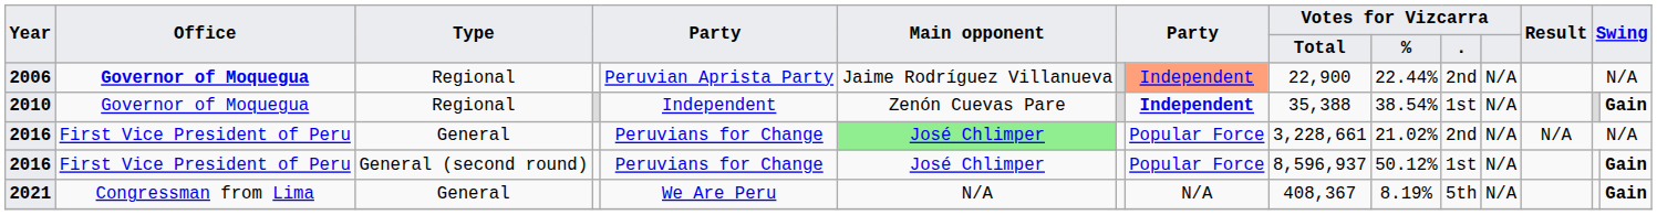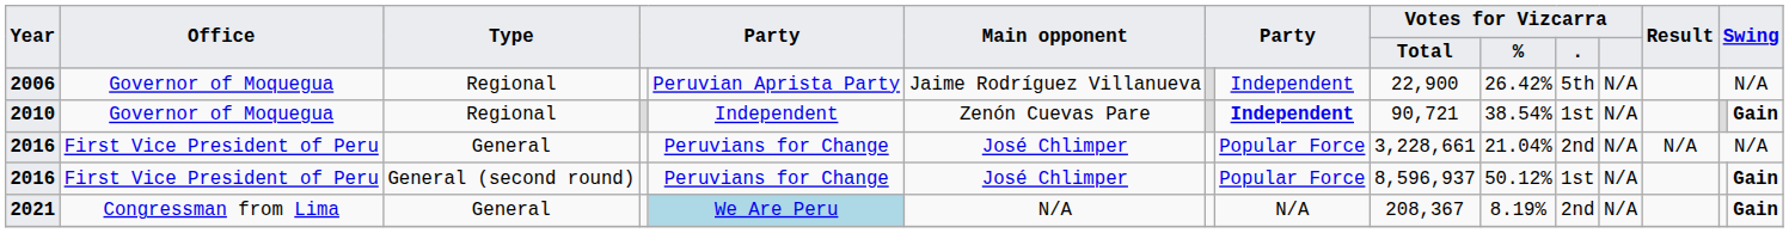2006 | Office: bold -> normal
2006 | column 8: lightsalmon background -> no background
2006 | Votes for Vizcarra / %: 22.44% -> 26.42%
2006 | Votes for Vizcarra / .: 2nd -> 5th
2010 | Votes for Vizcarra / Total: 35,388 -> 90,721
2016 / General | Main opponent: lightgreen background -> no background
2016 / General | Votes for Vizcarra / %: 21.02% -> 21.04%
2021 | column 5: no background -> lightblue background
2021 | Votes for Vizcarra / Total: 408,367 -> 208,367
2021 | Votes for Vizcarra / .: 5th -> 2nd
